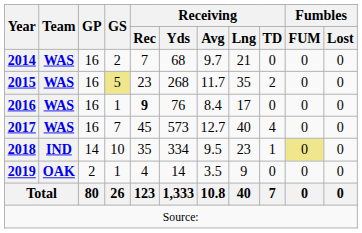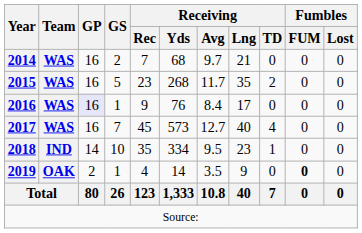2015 | GS: khaki background -> no background
2016 | GP: no background -> lavender background
2016 | Receiving / Rec: bold -> normal
2018 | Fumbles / FUM: khaki background -> no background
2019 | Fumbles / FUM: normal -> bold
